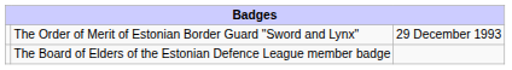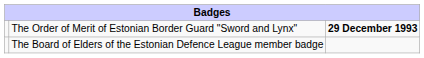The Order of Merit of Estonian Border Guard "Sword and Lynx" | column 3: normal -> bold
